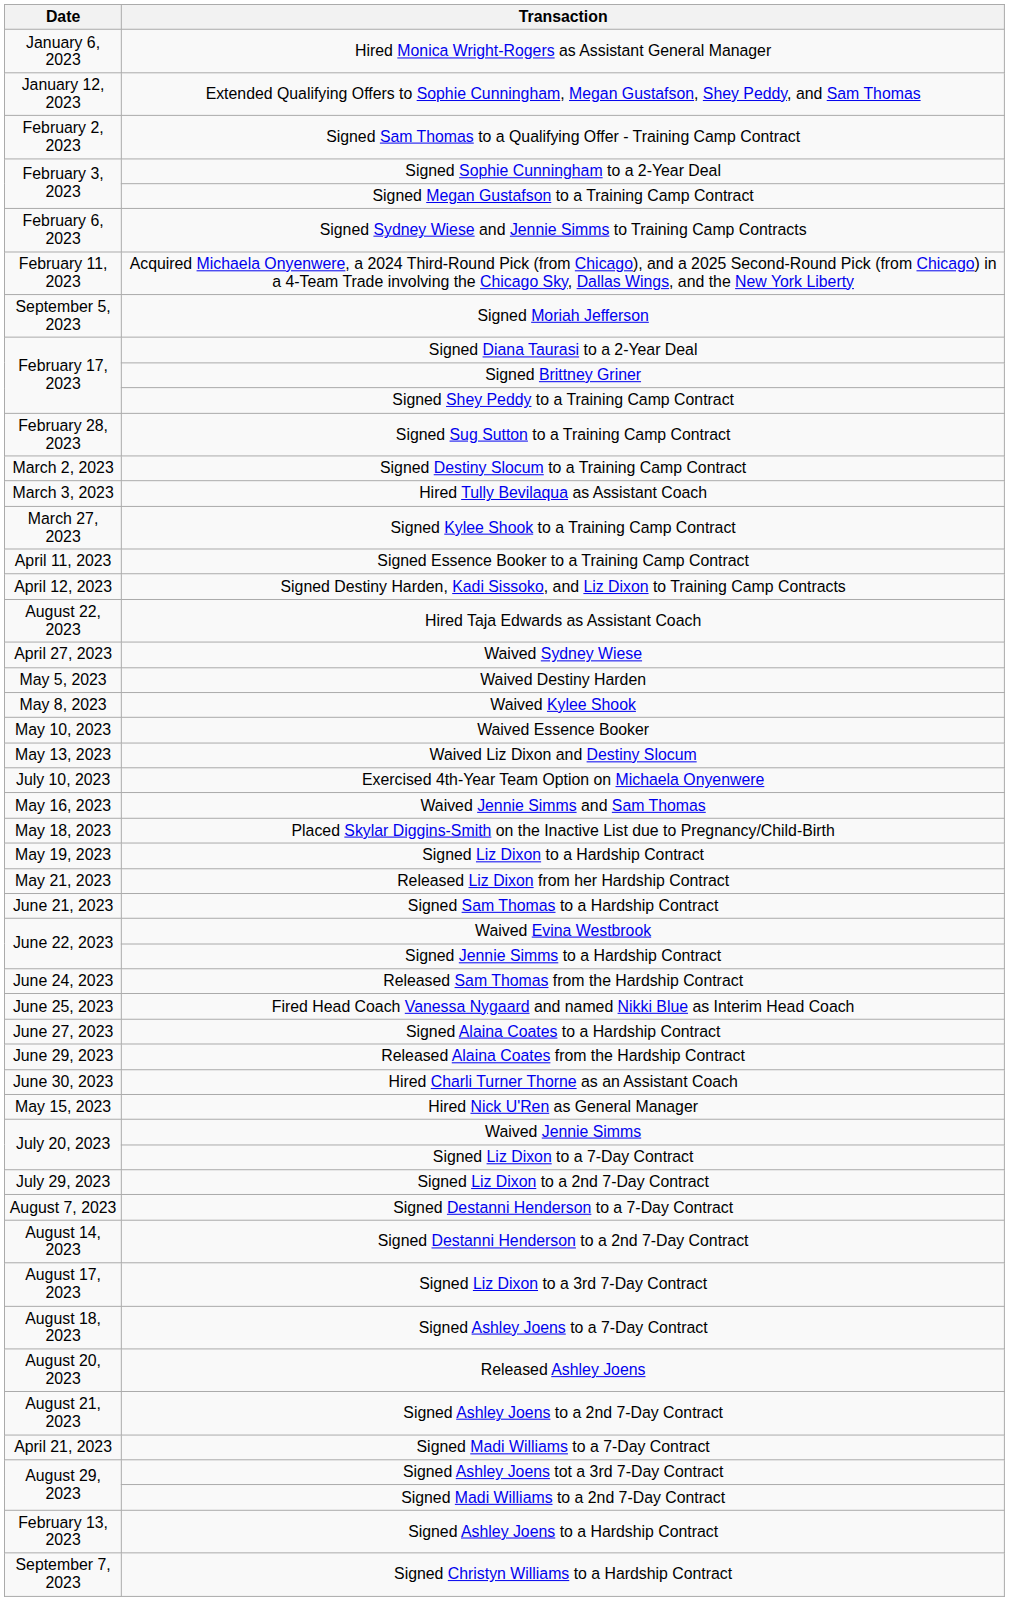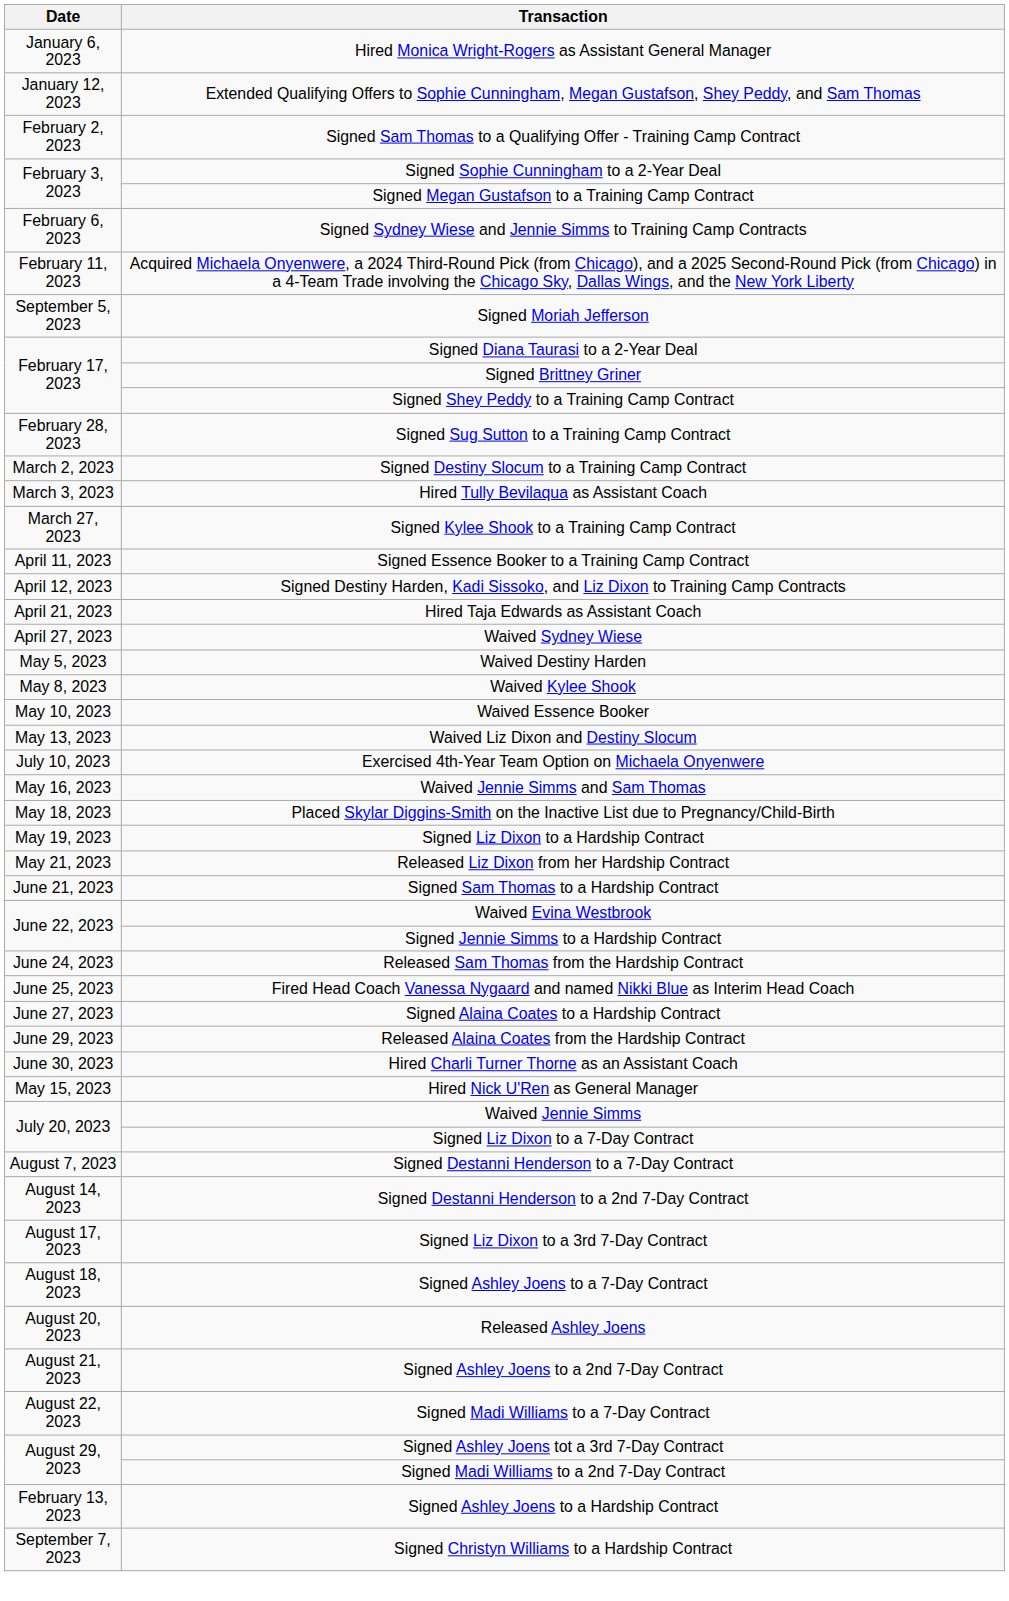Hired Taja Edwards as Assistant Coach | Date: August 22, 2023 -> April 21, 2023
- row: July 29, 2023 | Signed Liz Dixon to a 2nd 7-Day Contract
Signed Madi Williams to a 7-Day Contract | Date: April 21, 2023 -> August 22, 2023
